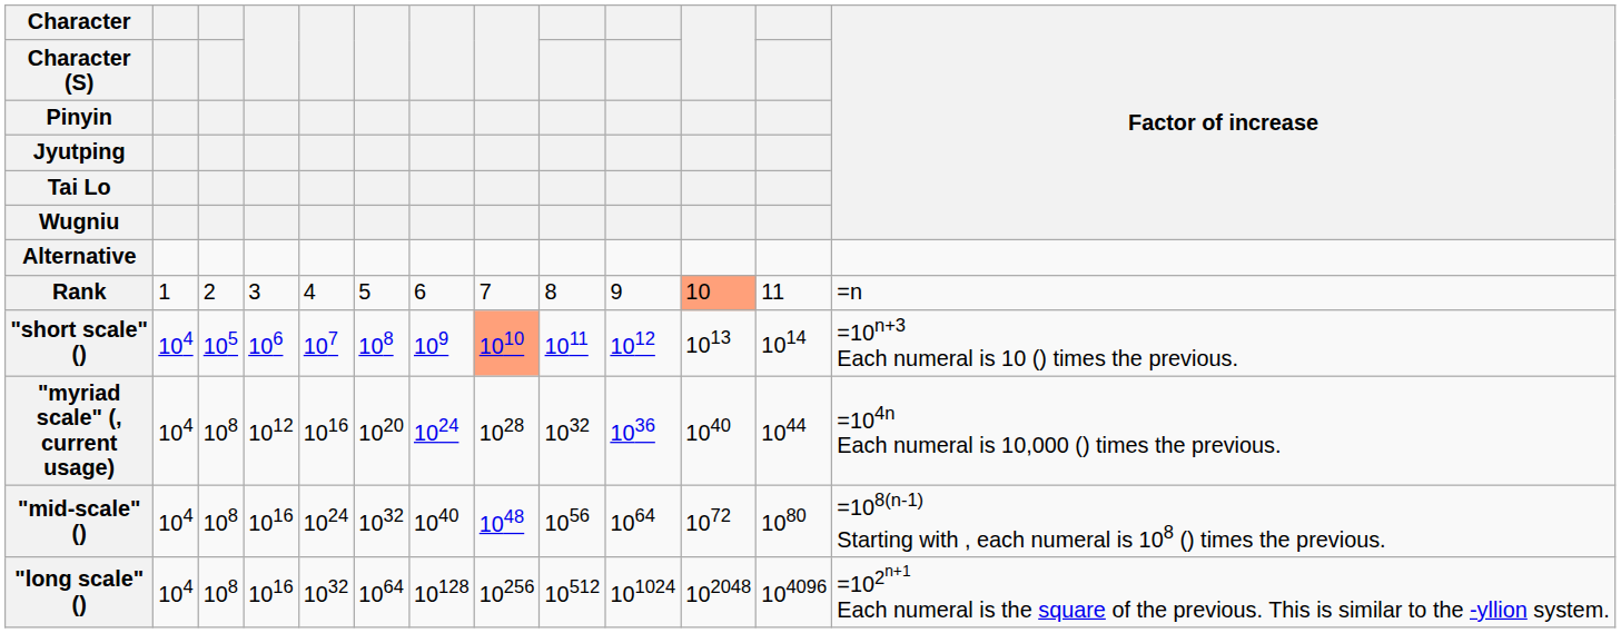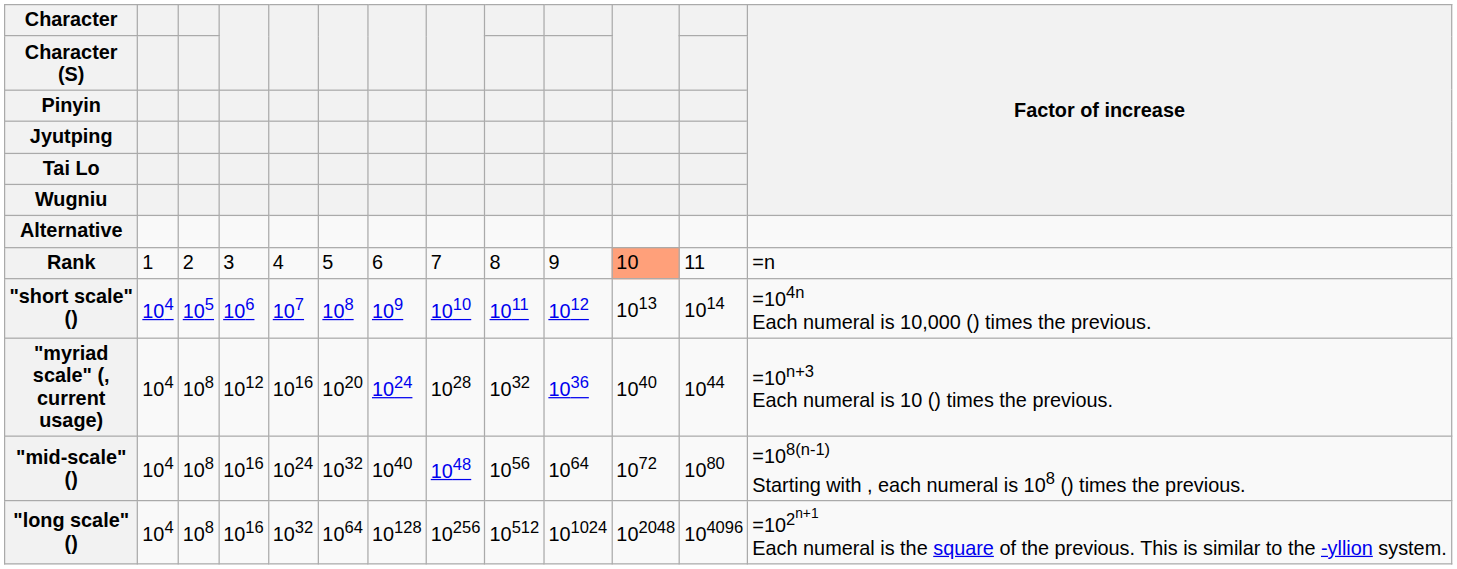"short scale" () | column 8: lightsalmon background -> no background
"short scale" () | Factor of increase: =10n+3 Each numeral is 10 () times the previous. -> =104n Each numeral is 10,000 () times the previous.
"myriad scale" (, current usage) | Factor of increase: =104n Each numeral is 10,000 () times the previous. -> =10n+3 Each numeral is 10 () times the previous.
